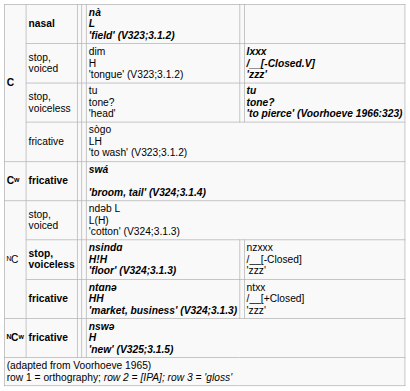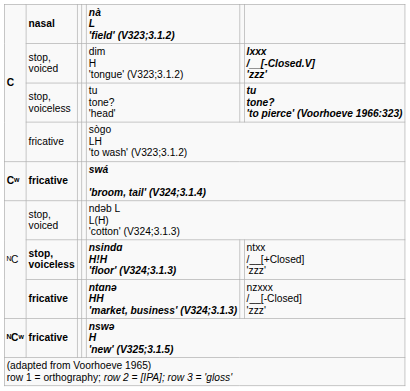ᴺC / stop, voiceless | column 7: nzxxx /__[-Closed] 'zzz' -> ntxx /__[+Closed] 'zzz'
ᴺC / fricative | column 7: ntxx /__[+Closed] 'zzz' -> nzxxx /__[-Closed] 'zzz'
